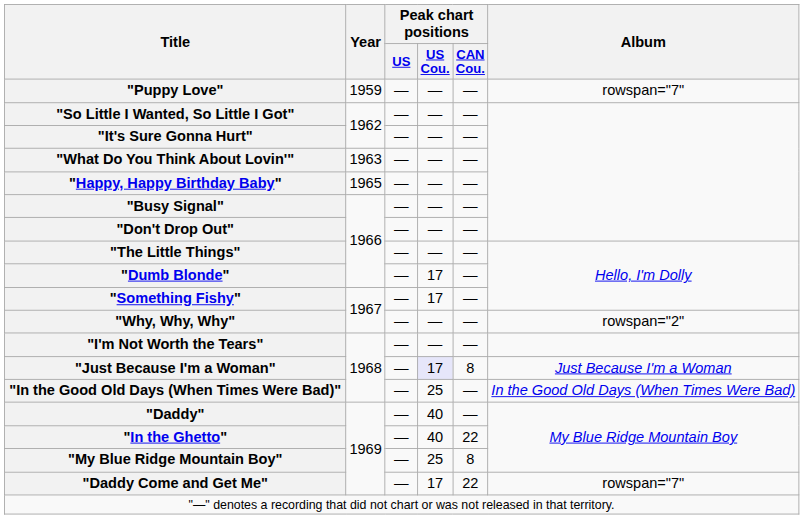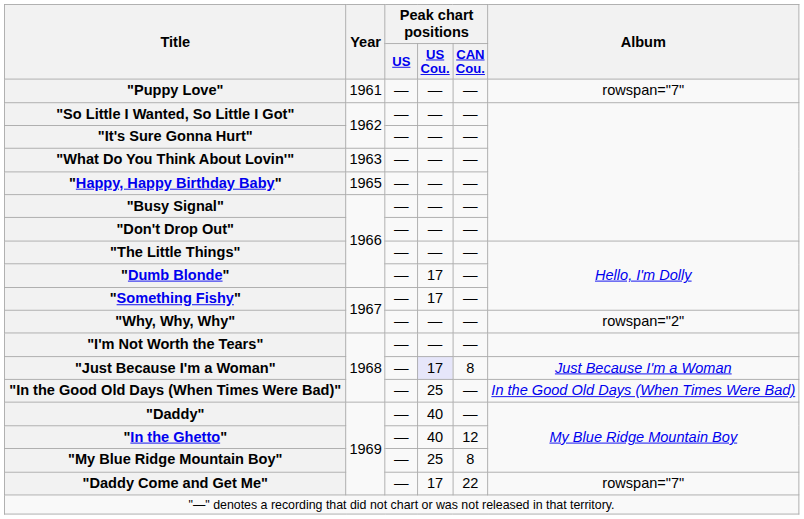"Puppy Love" | Year: 1959 -> 1961
"In the Ghetto" | Peak chart positions / CAN Cou.: 22 -> 12
